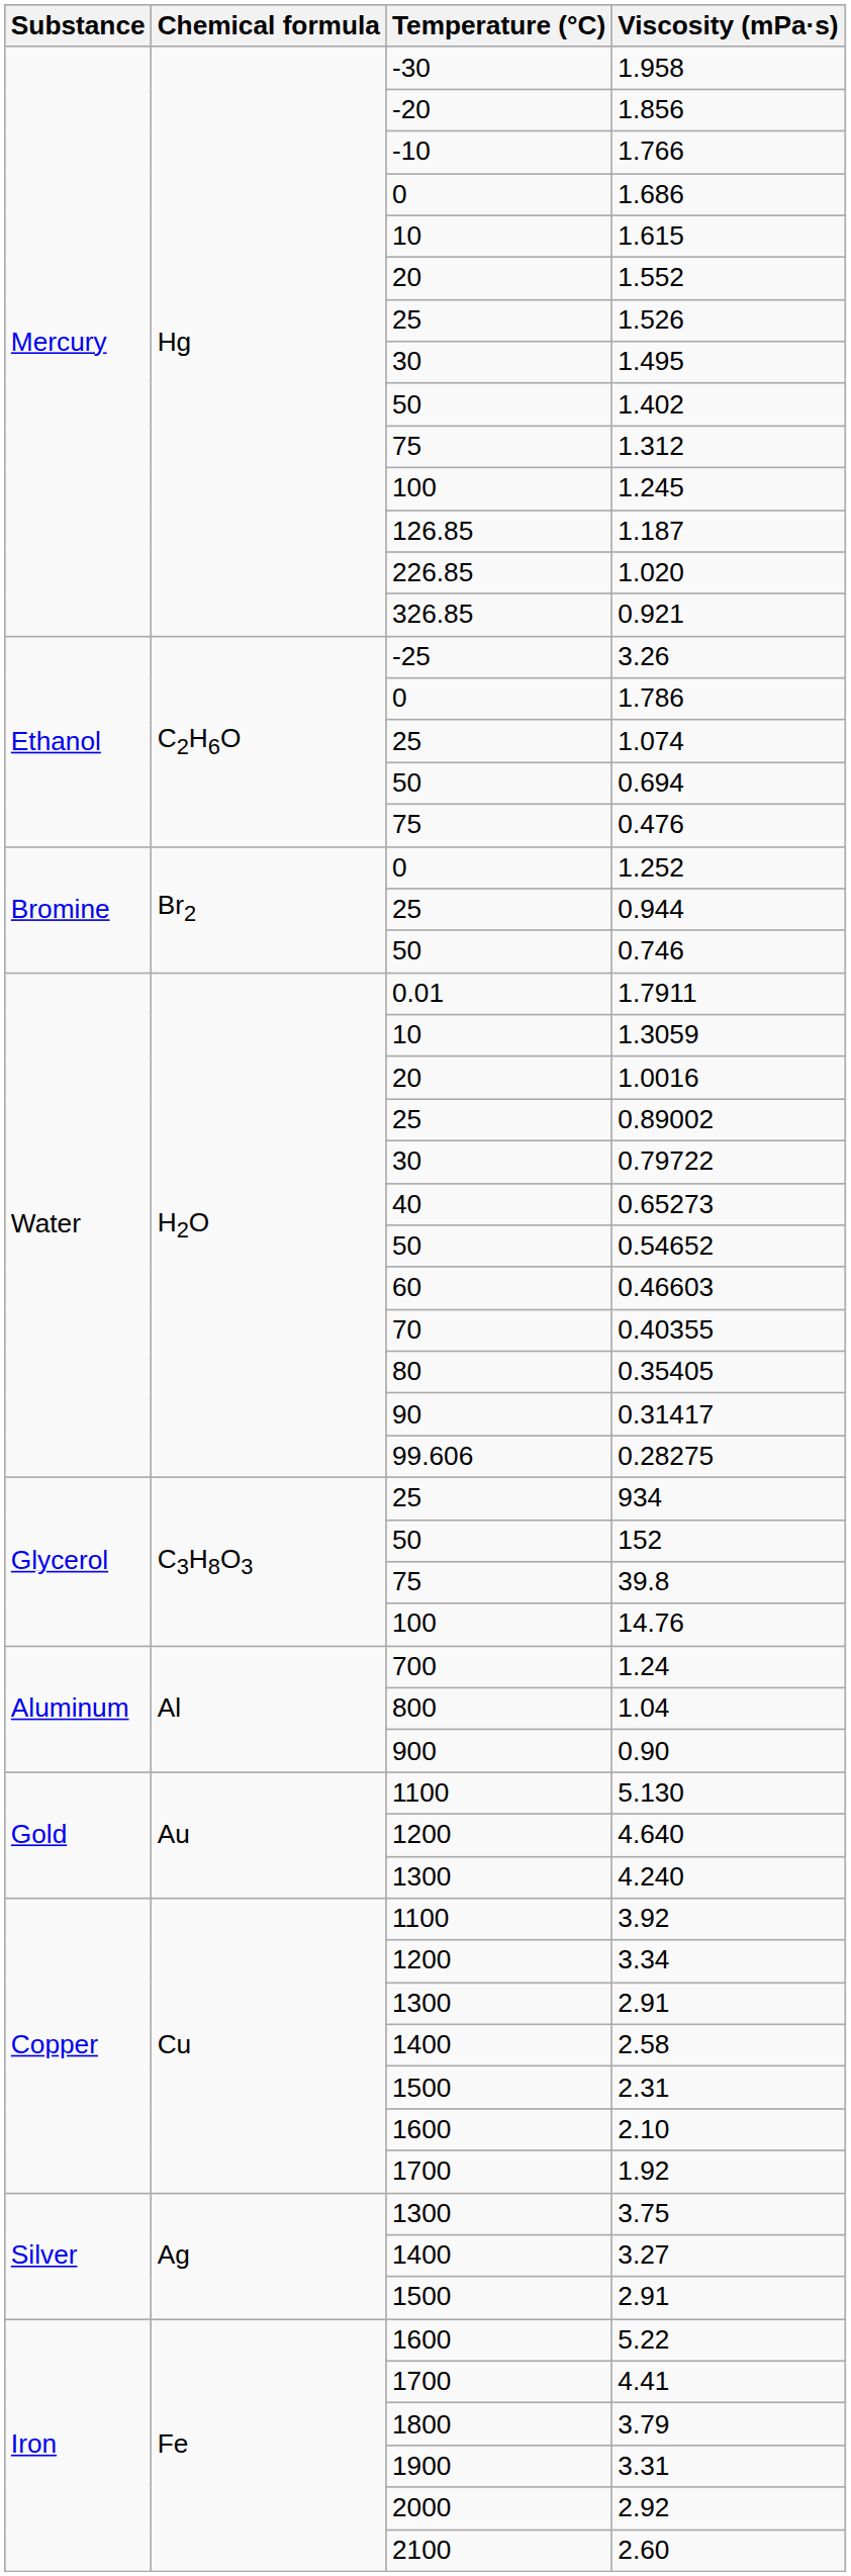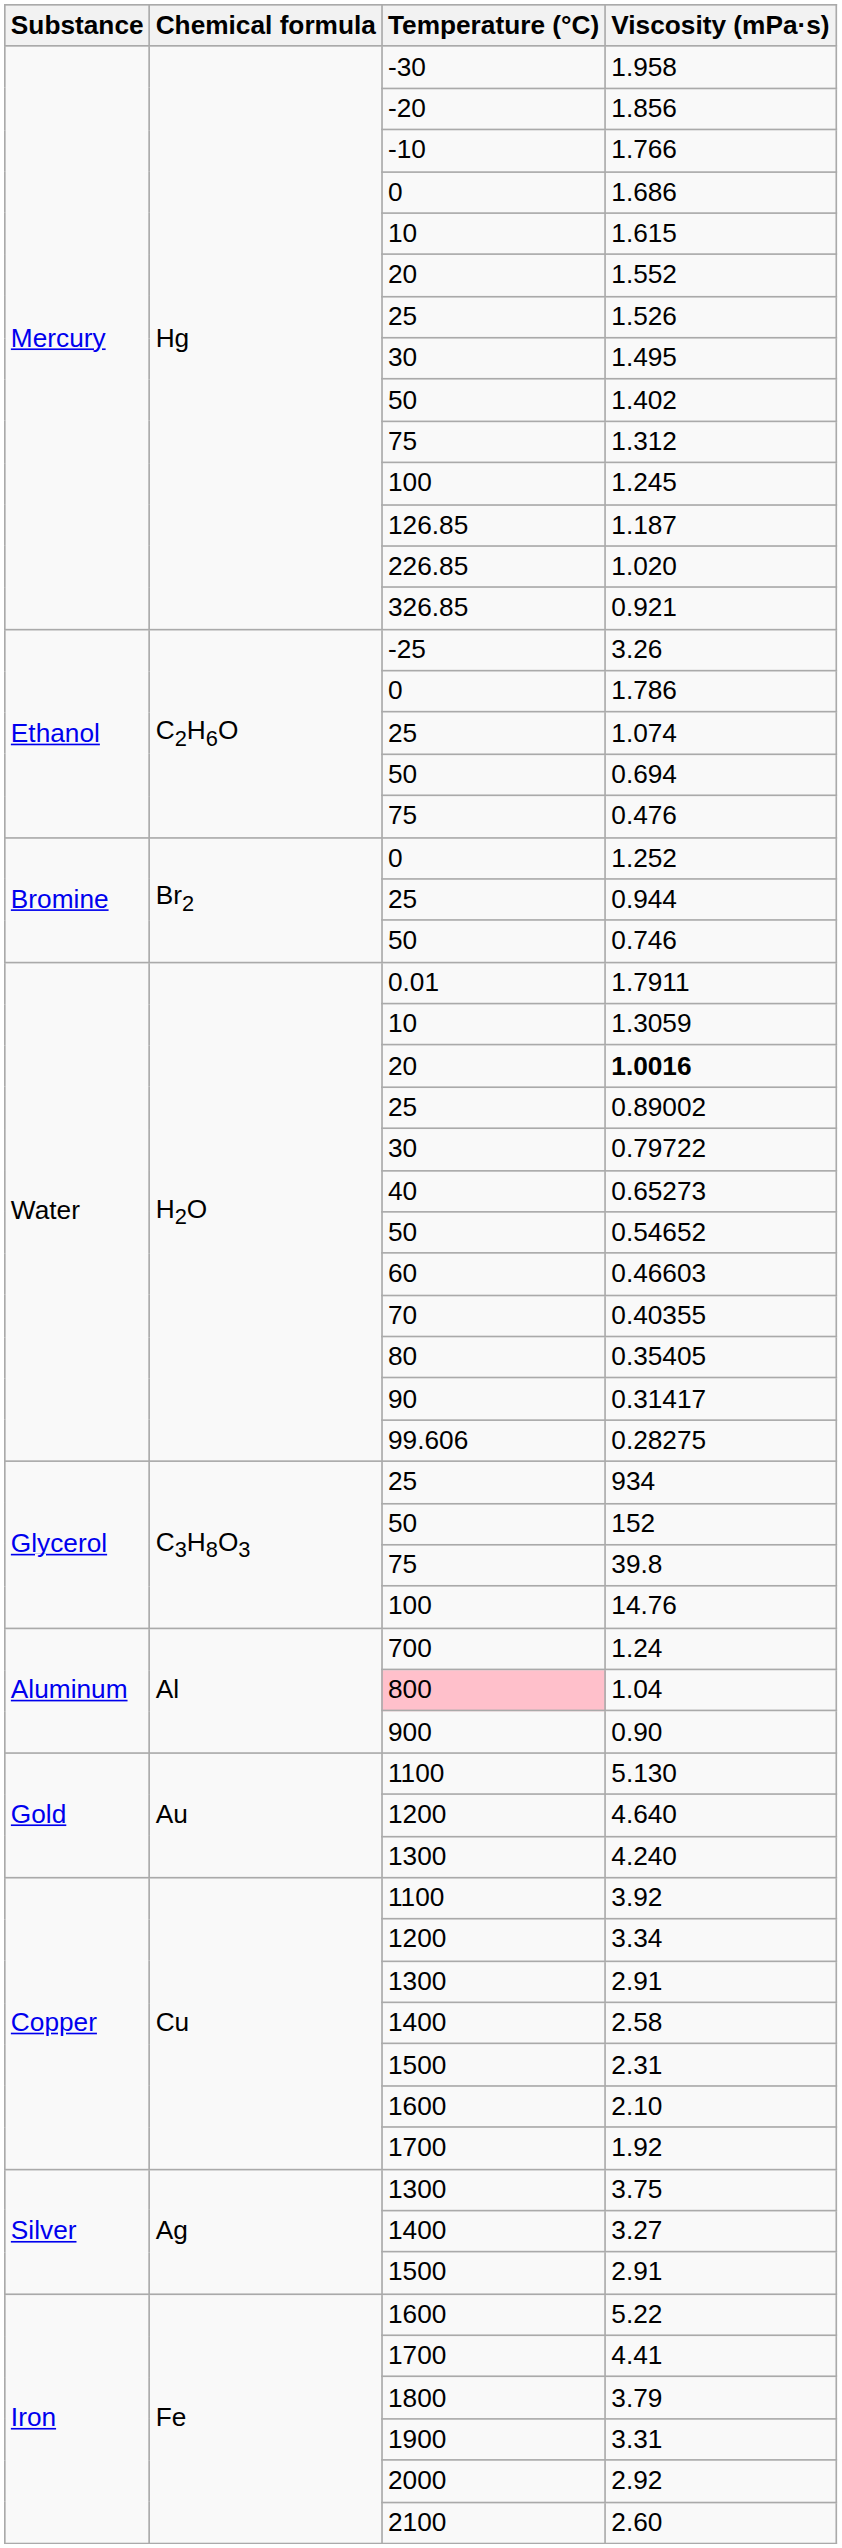1.0016 | Viscosity (mPa·s): normal -> bold
1.04 | Temperature (°C): no background -> pink background
